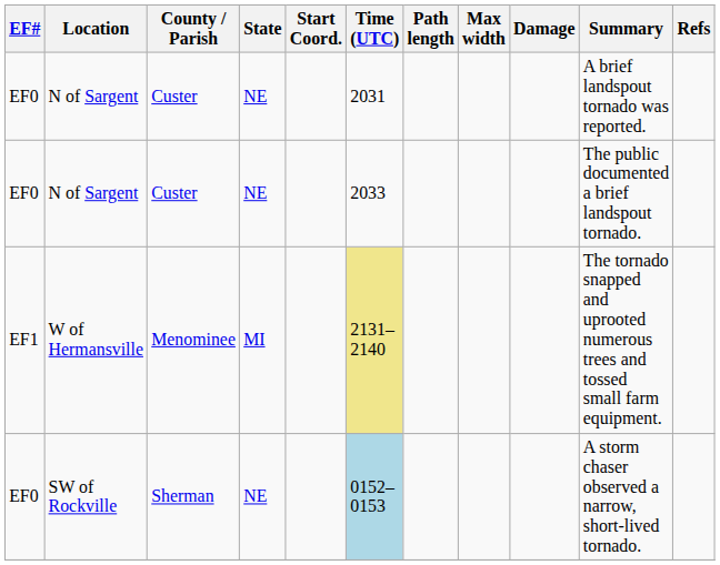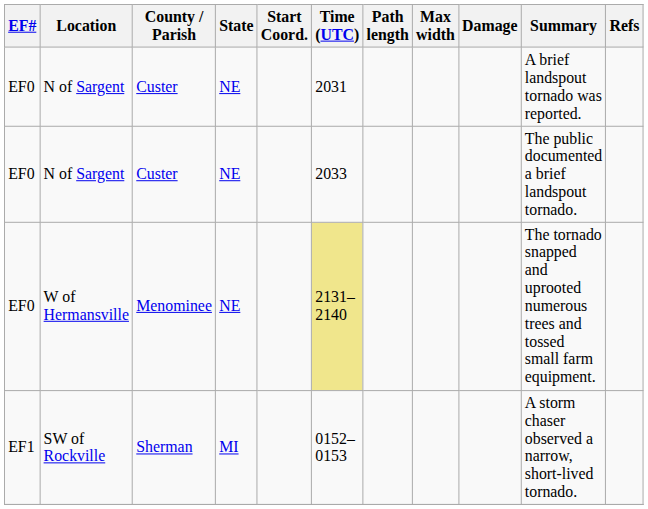W of Hermansville | EF#: EF1 -> EF0
W of Hermansville | State: MI -> NE
SW of Rockville | EF#: EF0 -> EF1
SW of Rockville | State: NE -> MI
SW of Rockville | Time (UTC): lightblue background -> no background
